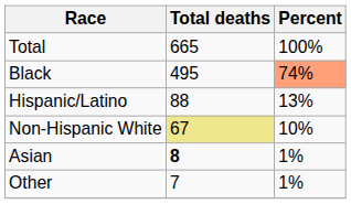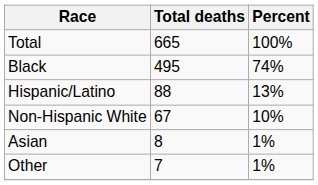Black | Percent: lightsalmon background -> no background
Non-Hispanic White | Total deaths: khaki background -> no background
Asian | Total deaths: bold -> normal
